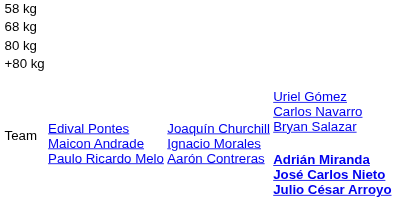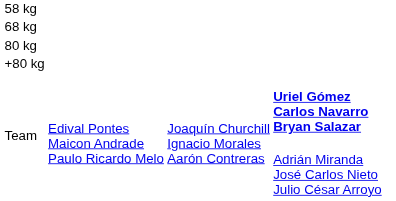Team / Uriel Gómez Carlos Navarro Bryan Salazar | column 4: normal -> bold
Team / Adrián Miranda José Carlos Nieto Julio César Arroyo | column 4: bold -> normal
